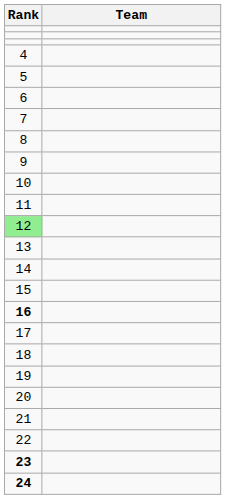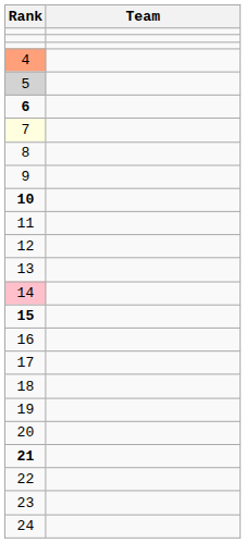row 5 | Rank: no background -> lightsalmon background
row 6 | Rank: no background -> lightgrey background
row 7 | Rank: normal -> bold
row 8 | Rank: no background -> lightyellow background
row 11 | Rank: normal -> bold
row 13 | Rank: lightgreen background -> no background
row 15 | Rank: no background -> pink background
row 16 | Rank: normal -> bold
row 17 | Rank: bold -> normal
row 22 | Rank: normal -> bold
row 24 | Rank: bold -> normal
row 25 | Rank: bold -> normal
